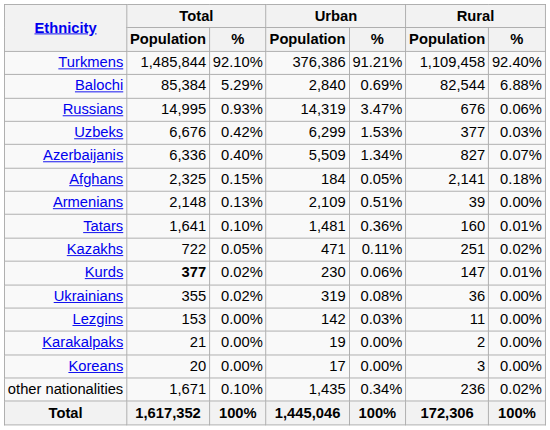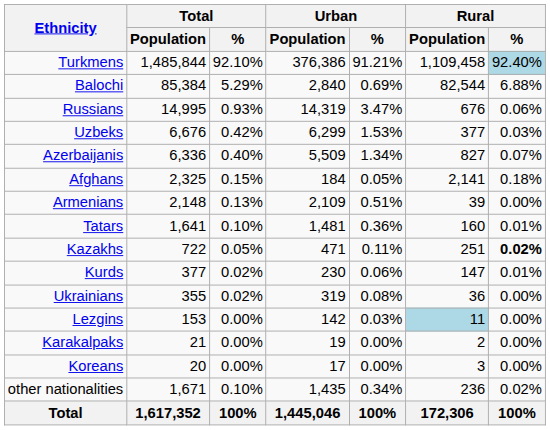Turkmens | Rural / %: no background -> lightblue background
Kazakhs | Rural / %: normal -> bold
Kurds | Total / Population: bold -> normal
Lezgins | Rural / Population: no background -> lightblue background
